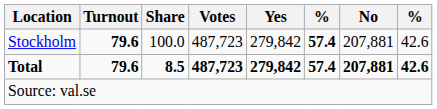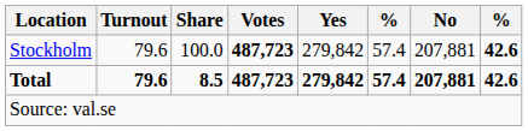Stockholm | Turnout: bold -> normal
Stockholm | Votes: normal -> bold
Stockholm | column 6: bold -> normal
Stockholm | column 8: normal -> bold
